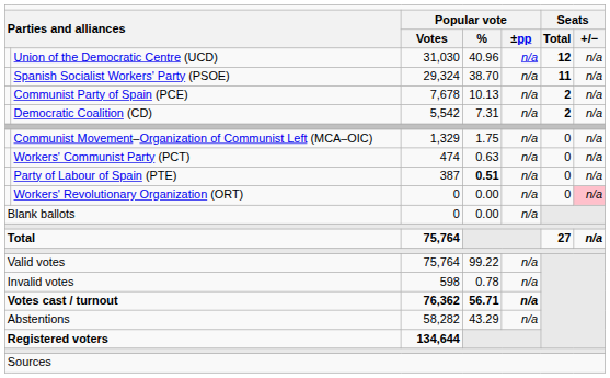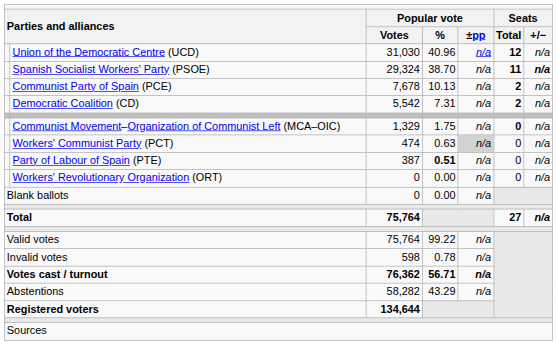Spanish Socialist Workers' Party (PSOE) | column 7: normal -> bold
Communist Movement–Organization of Communist Left (MCA–OIC) | column 6: normal -> bold
Workers' Communist Party (PCT) | column 5: no background -> lightgrey background
Workers' Revolutionary Organization (ORT) | column 7: pink background -> no background
